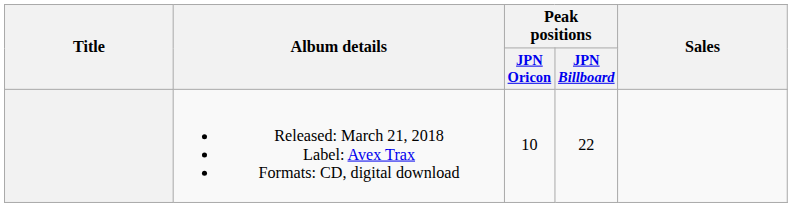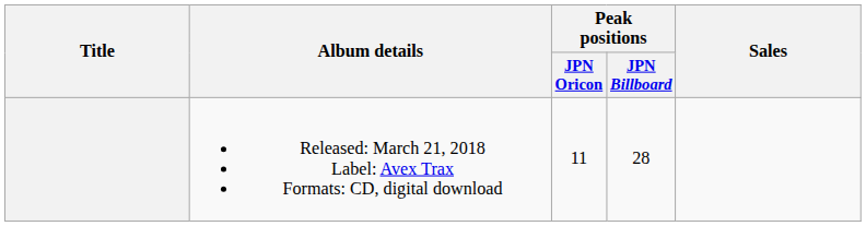row 3 | Peak positions / JPN Oricon: 10 -> 11
row 3 | Peak positions / JPN Billboard: 22 -> 28
